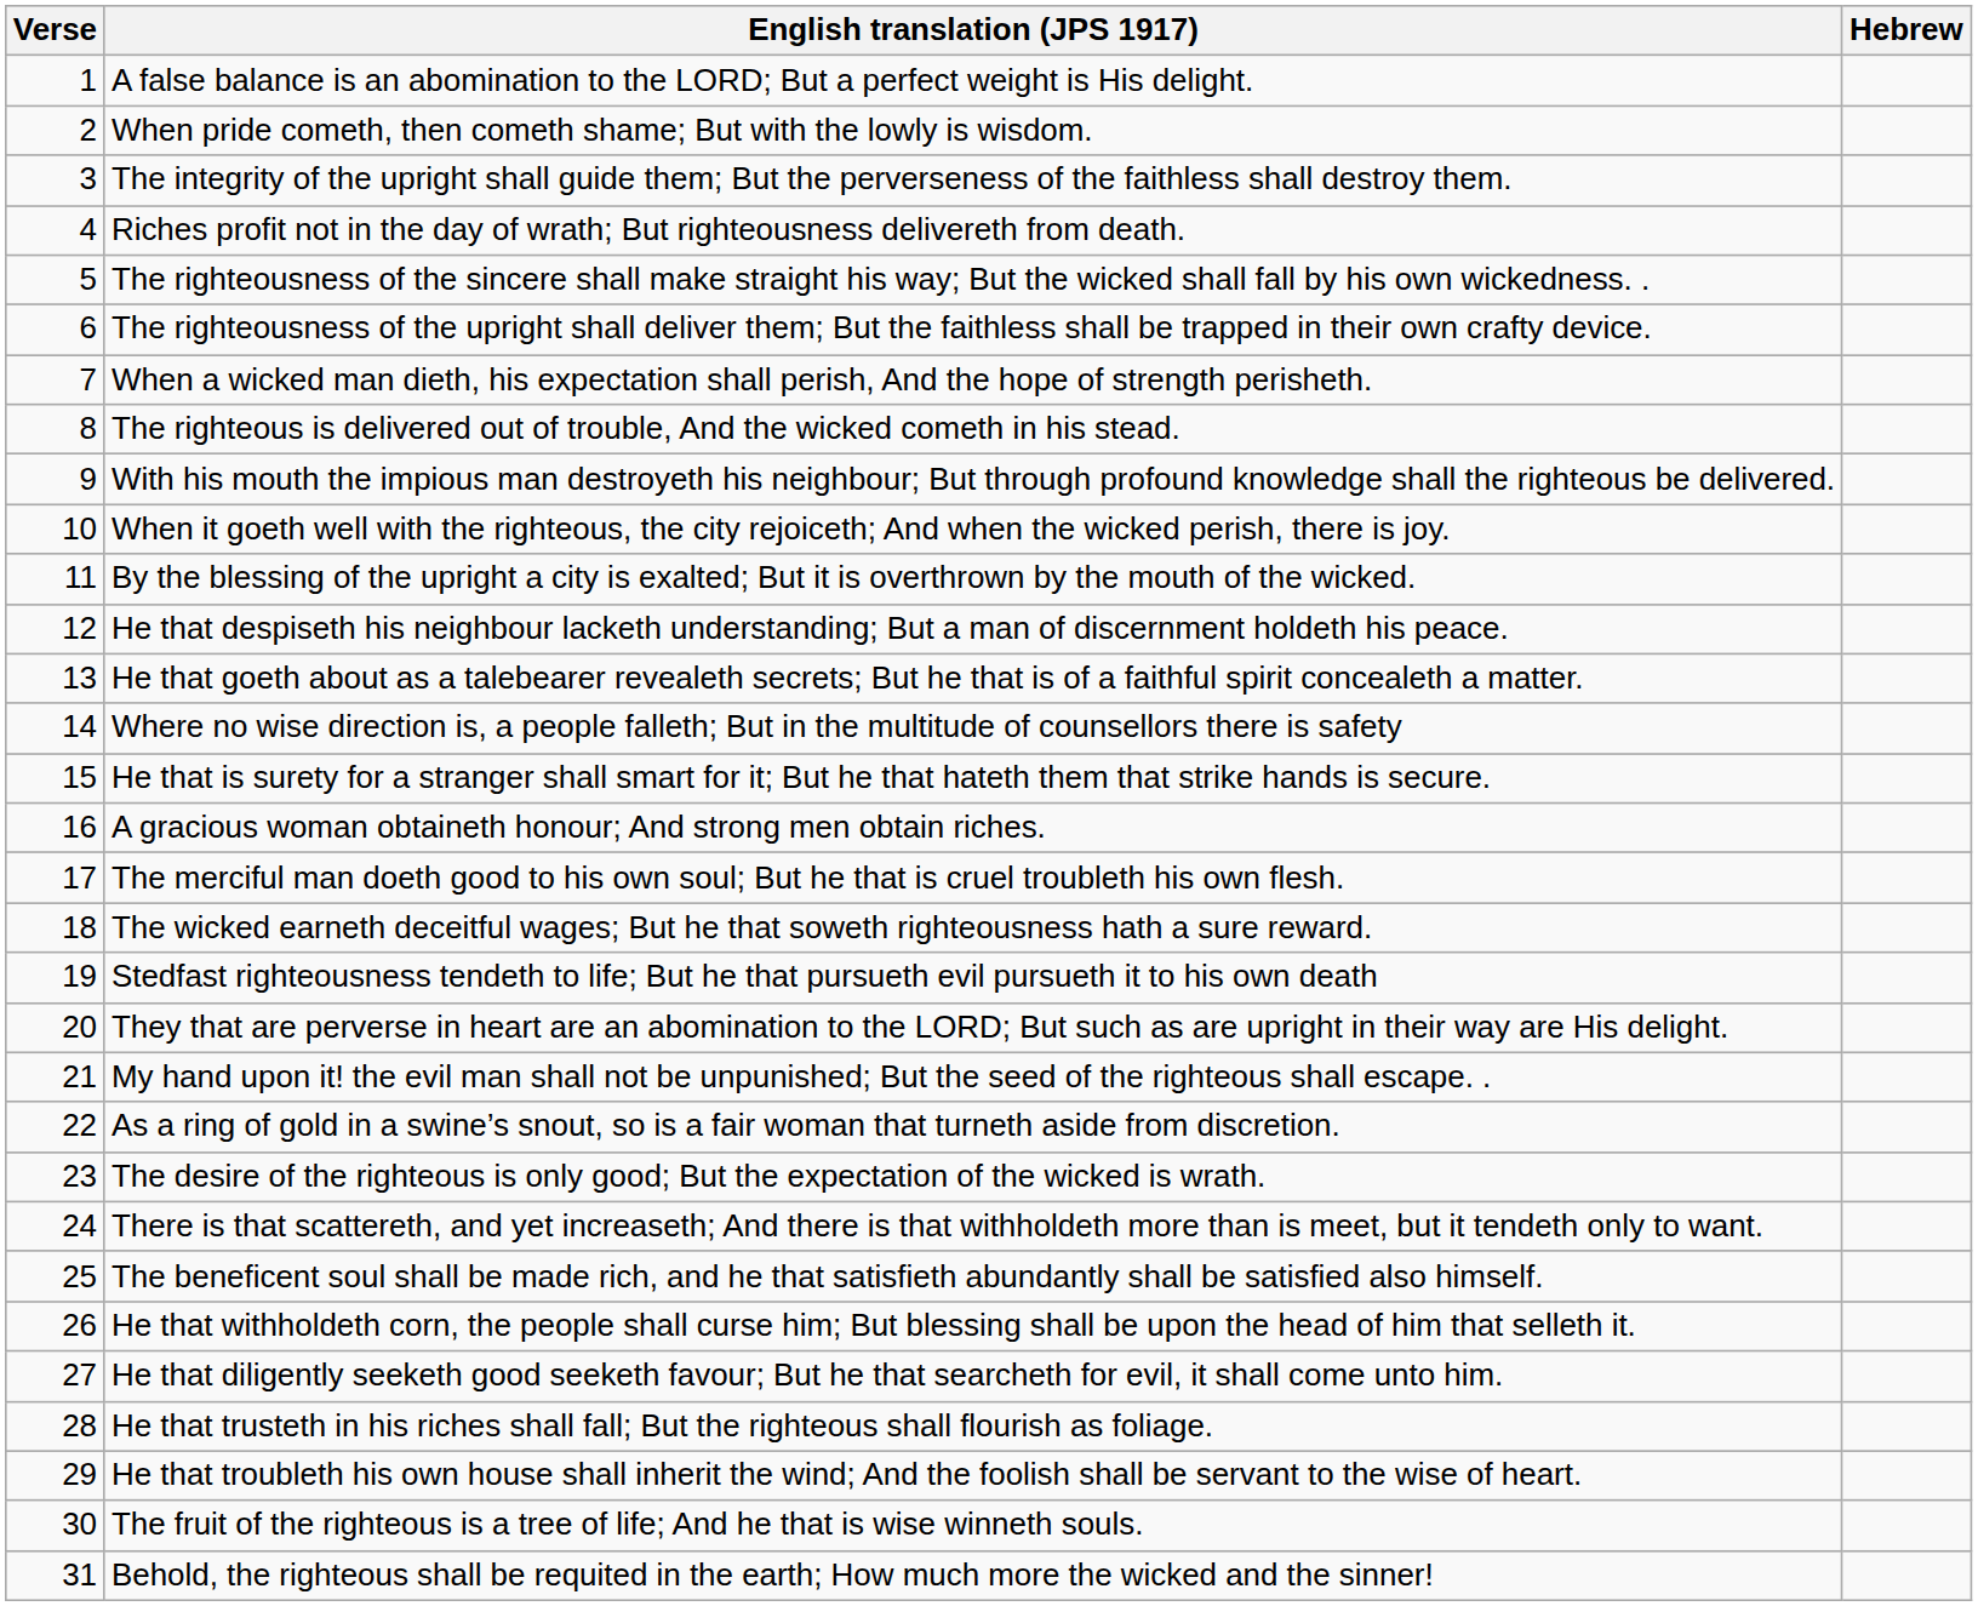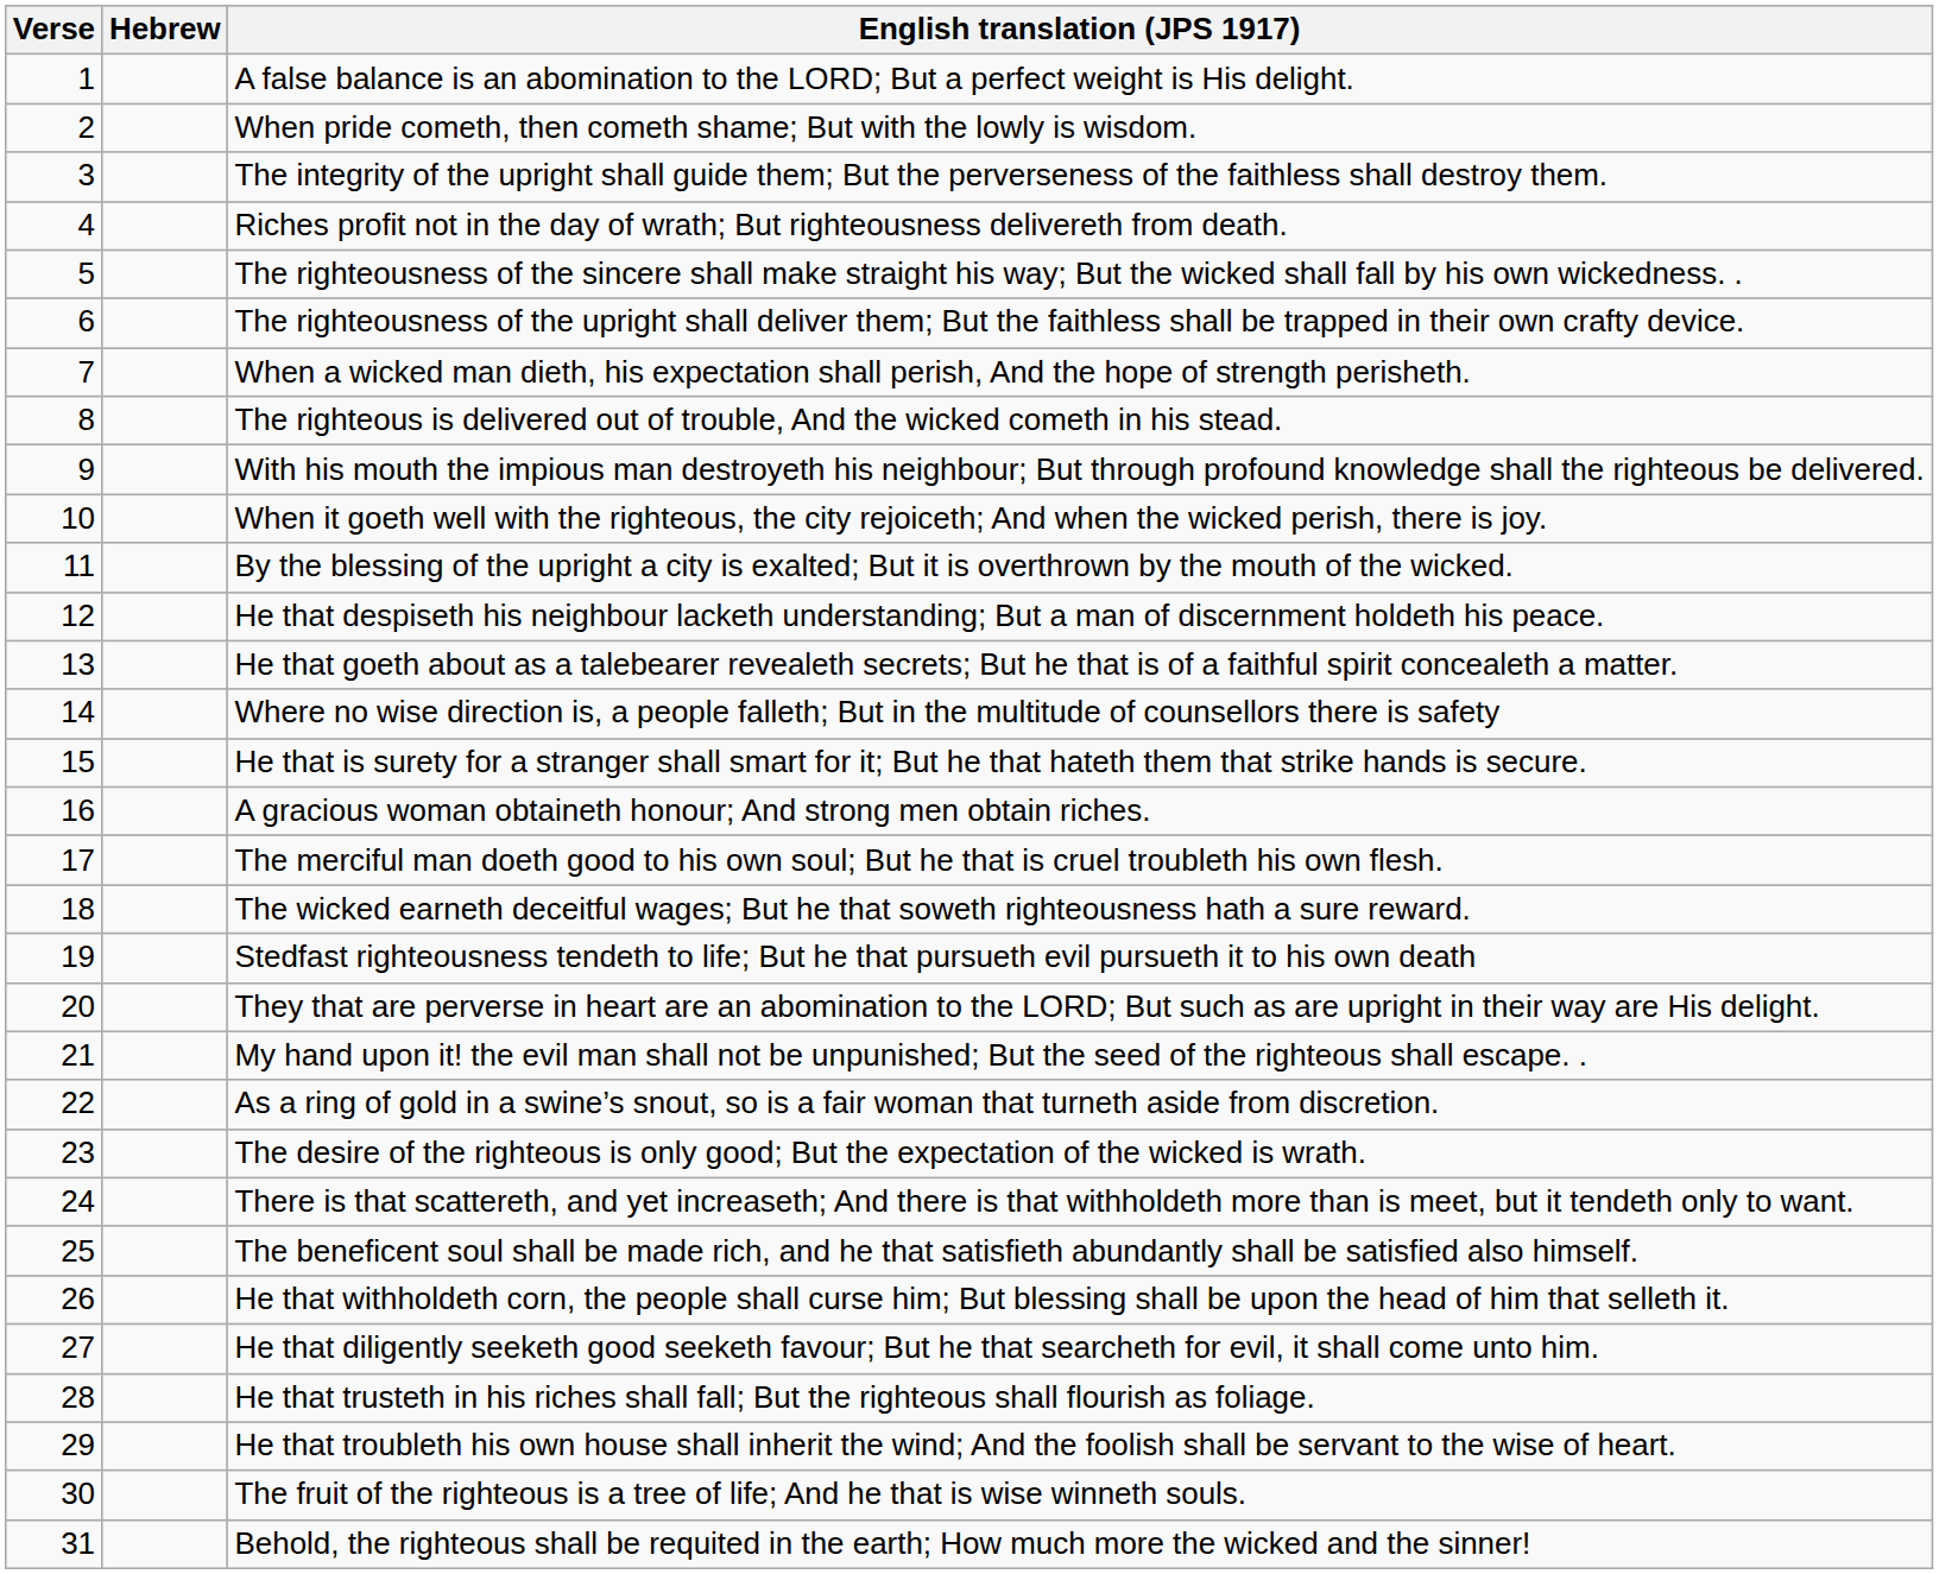columns swapped: Hebrew <-> English translation (JPS 1917)
